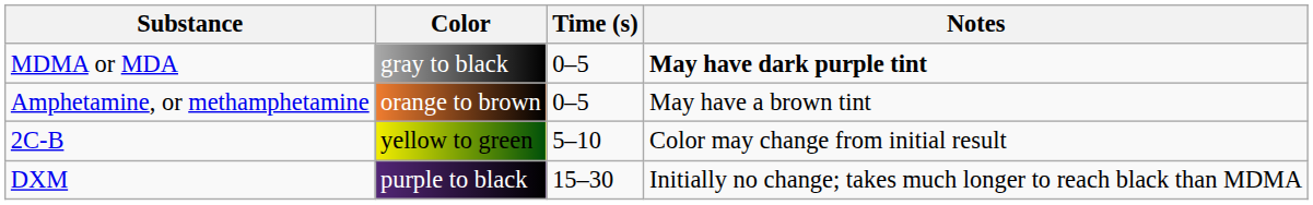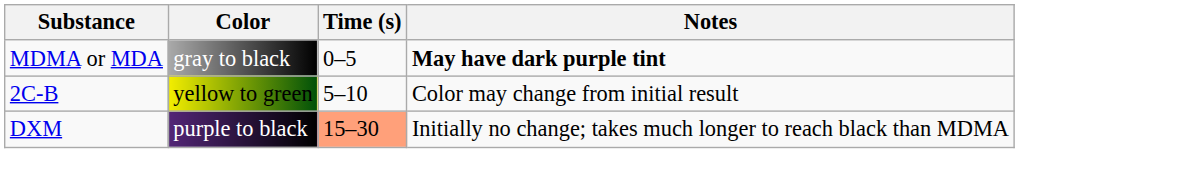- row: Amphetamine, or methamphetamine | orange to brown | 0–5 | May have a brown tint
DXM | Time (s): no background -> lightsalmon background
